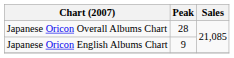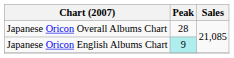Japanese Oricon English Albums Chart | Peak: no background -> paleturquoise background
